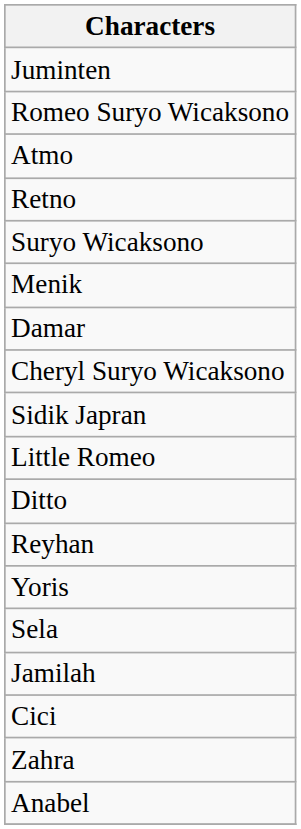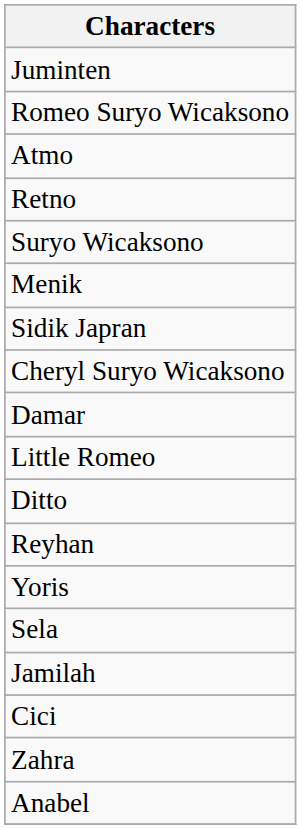row 8 | column 1: Damar -> Sidik Japran
row 10 | column 1: Sidik Japran -> Damar
